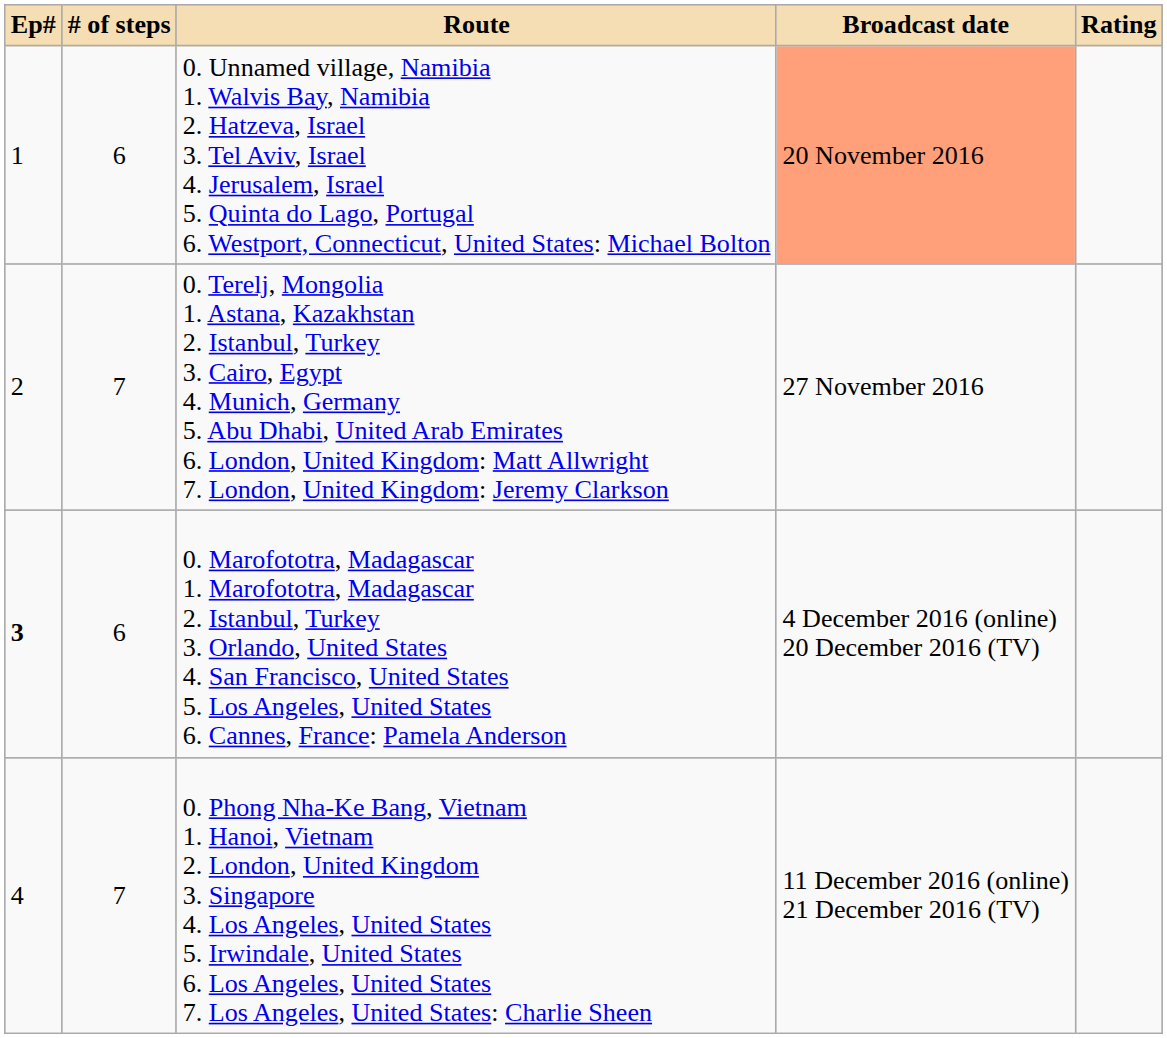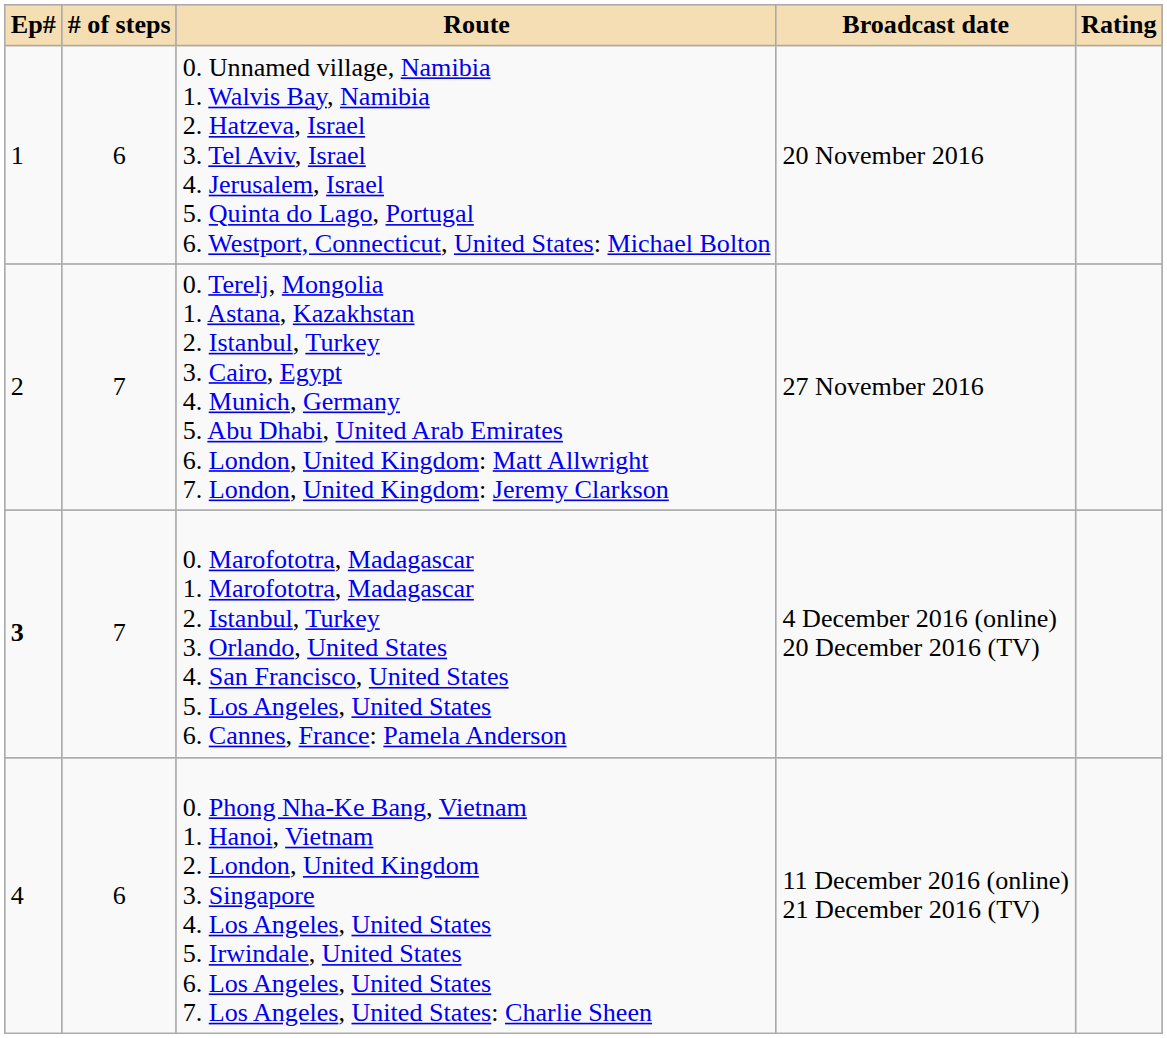row 2 | Broadcast date: lightsalmon background -> no background
row 4 | # of steps: 6 -> 7
row 5 | # of steps: 7 -> 6
